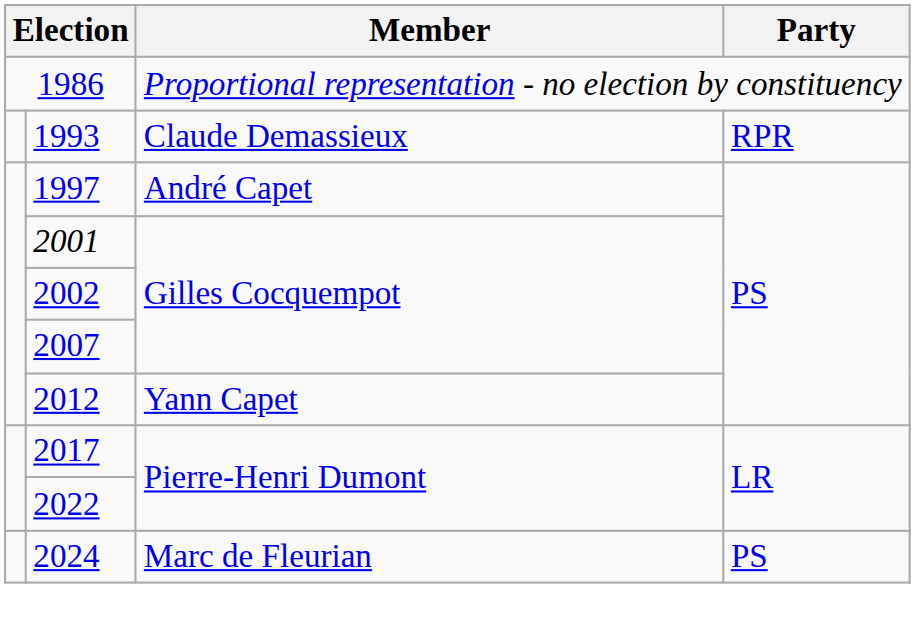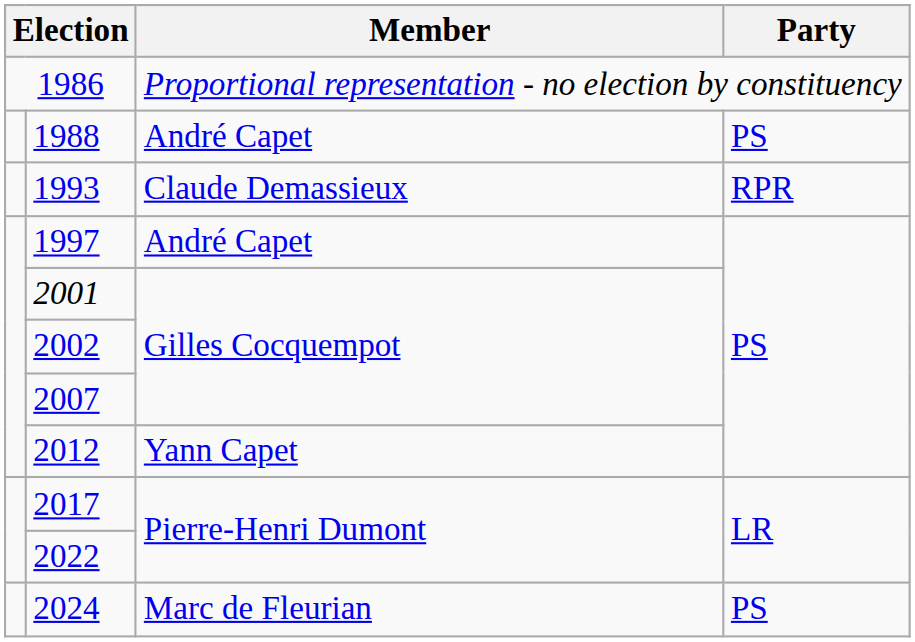+ row: 1988 | André Capet | PS
